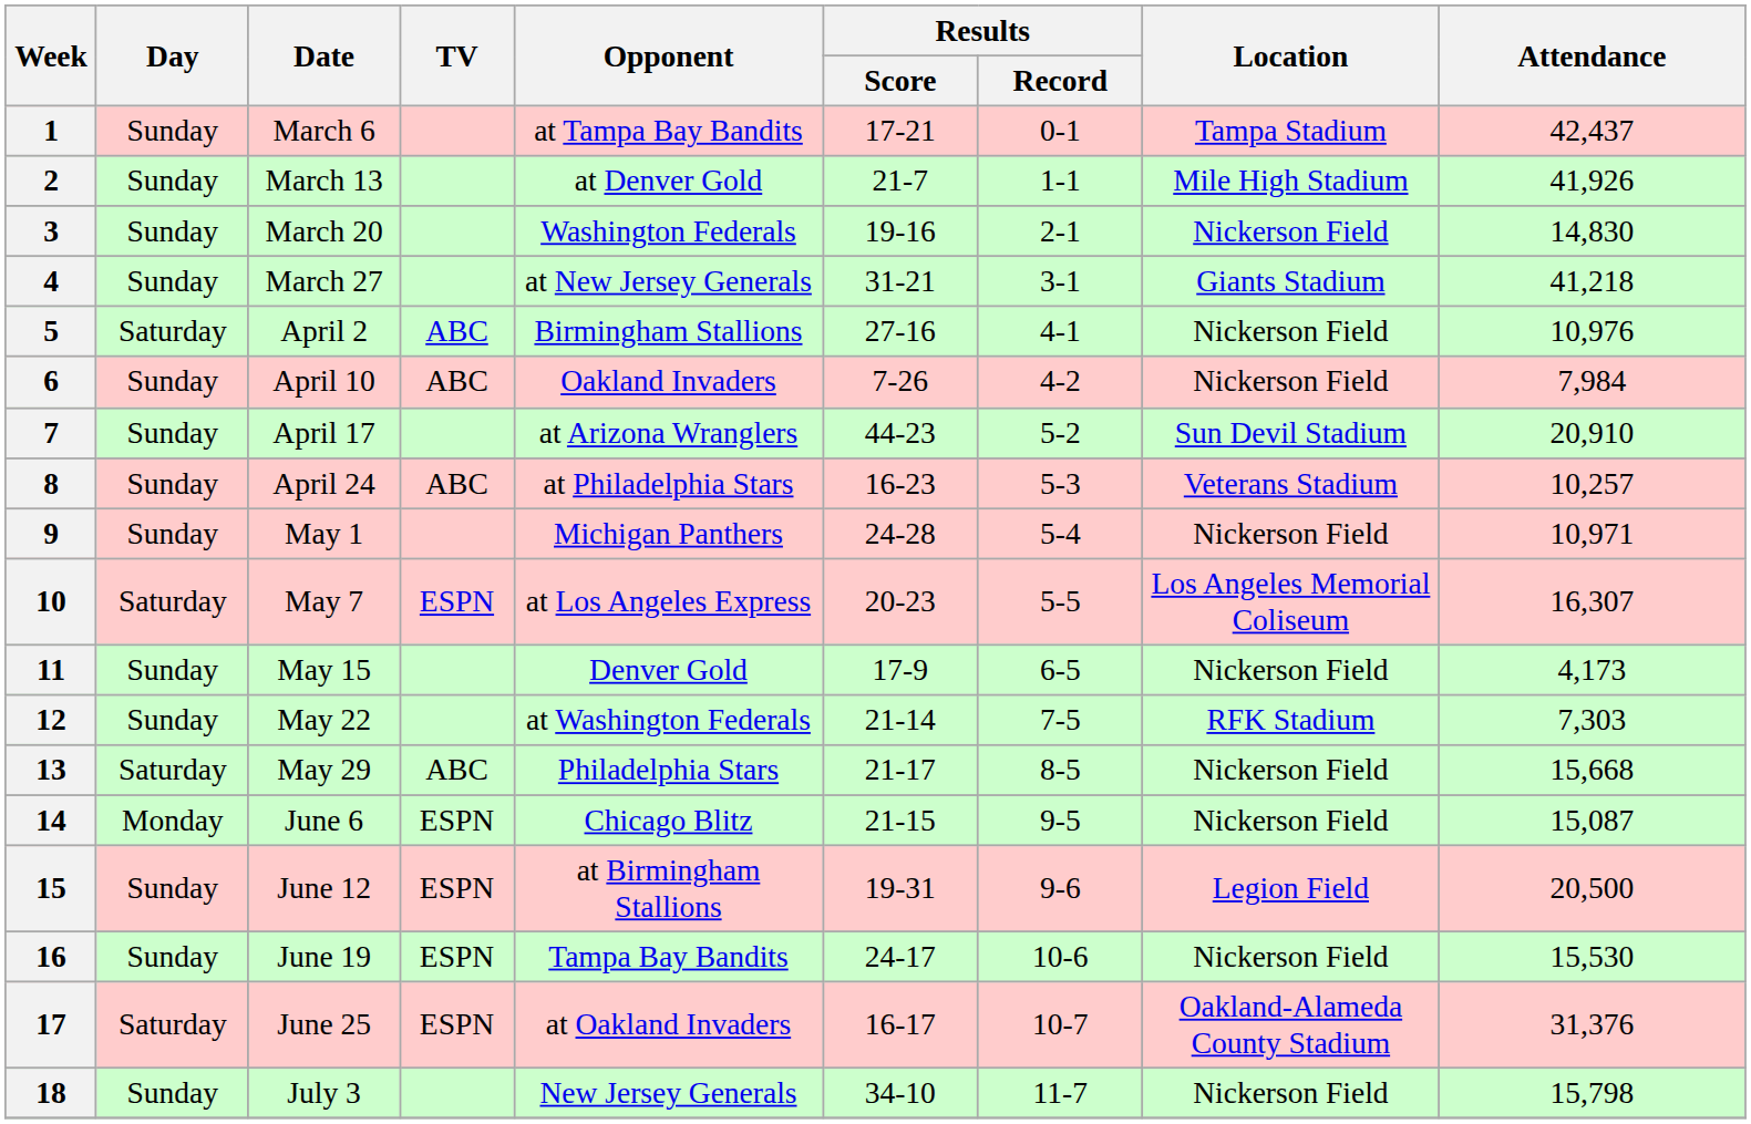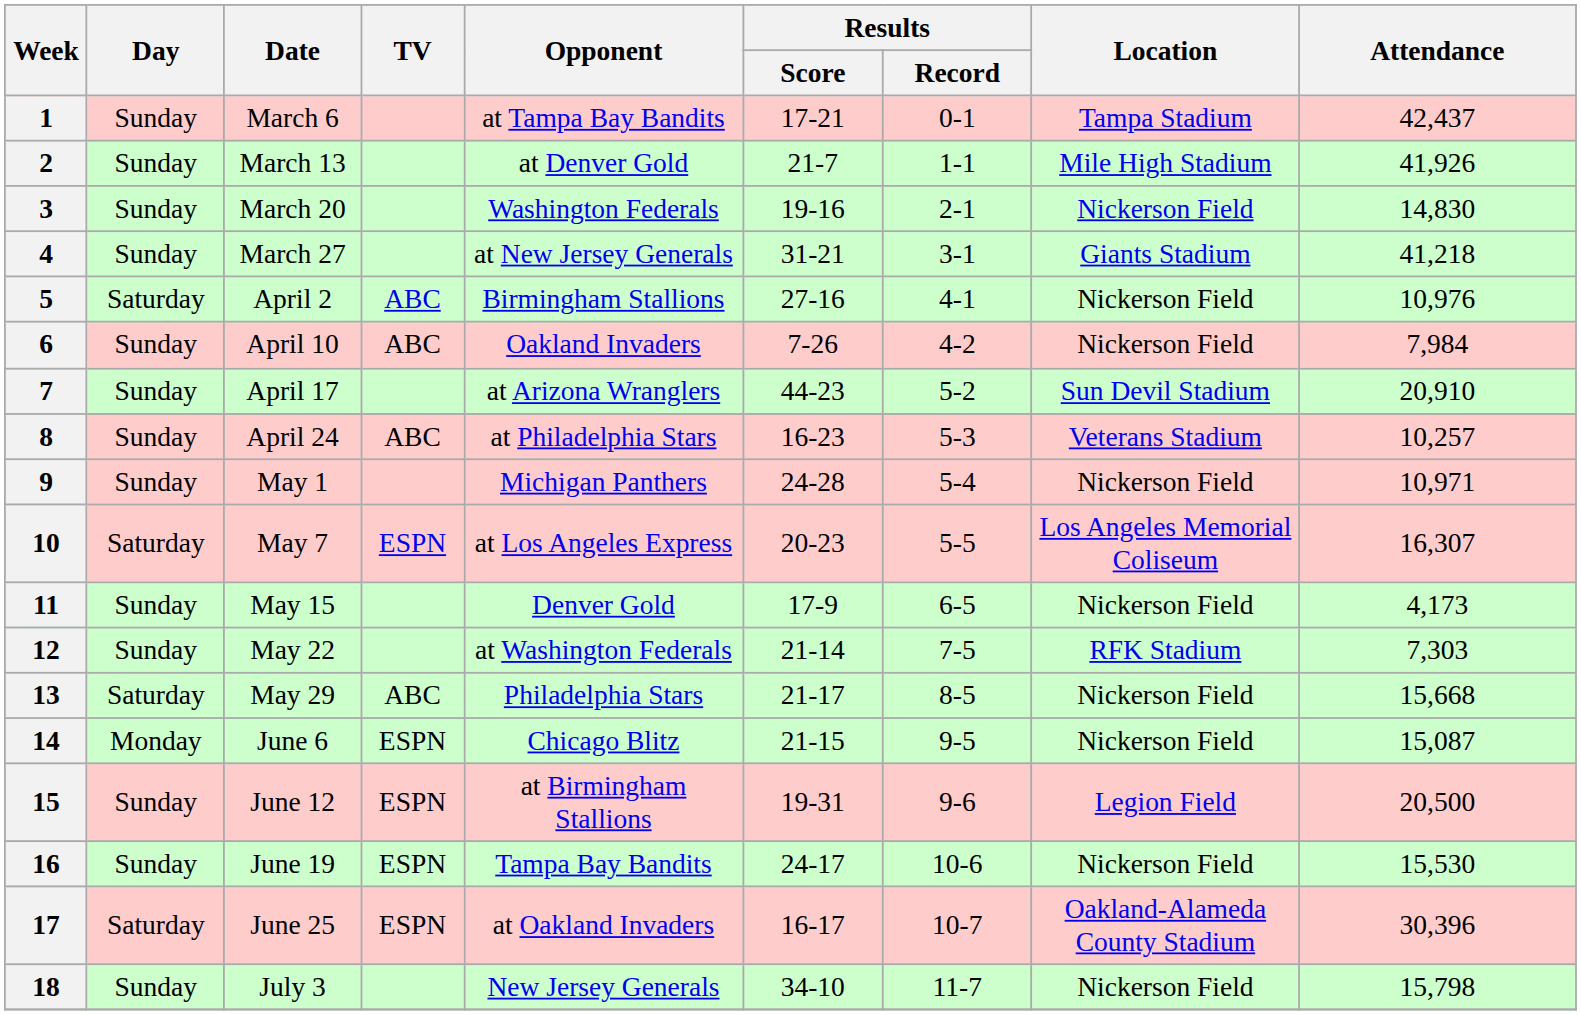17 | Attendance: 31,376 -> 30,396
